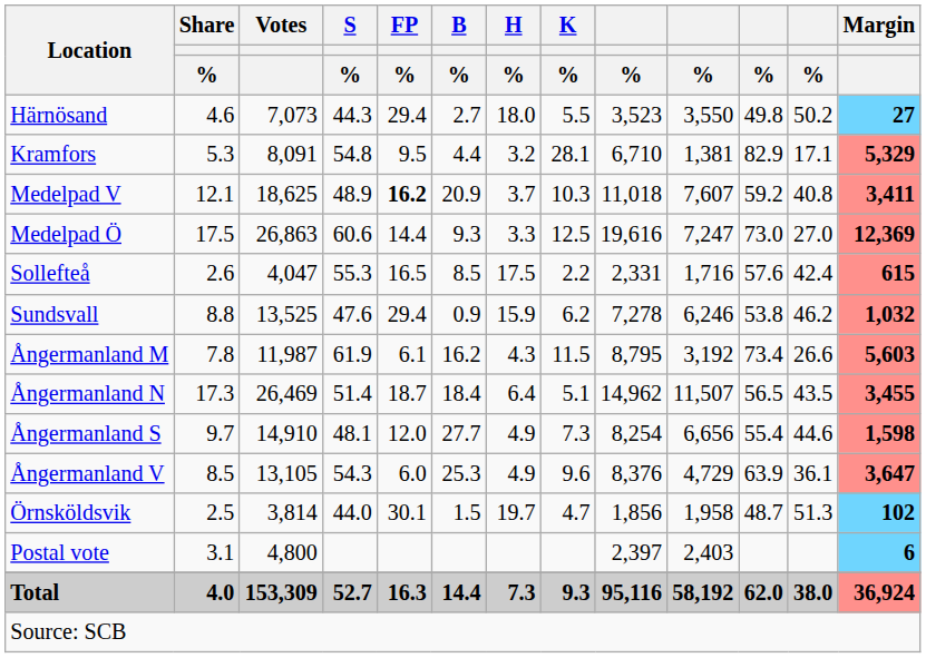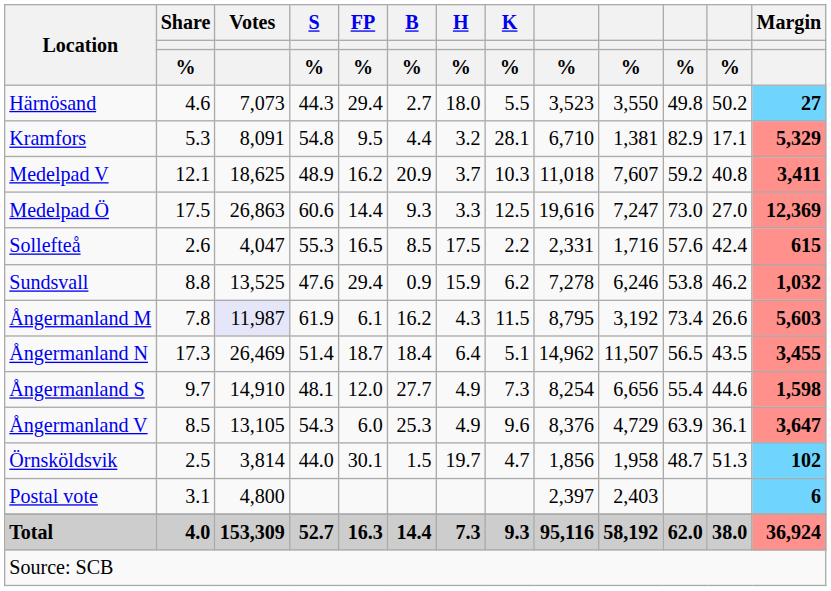Medelpad V | FP / %: bold -> normal
Ångermanland M | Votes: no background -> lavender background
